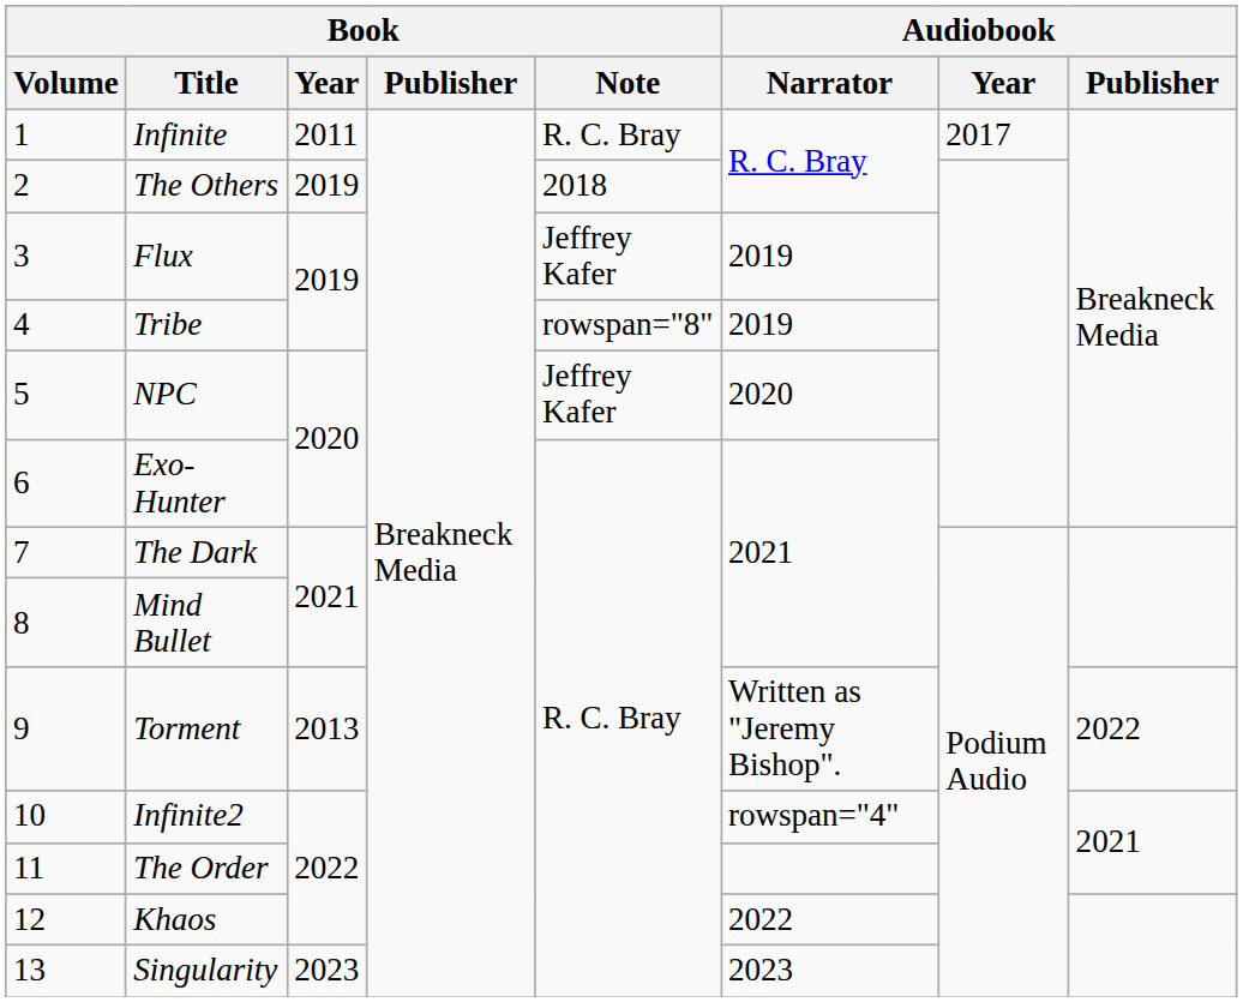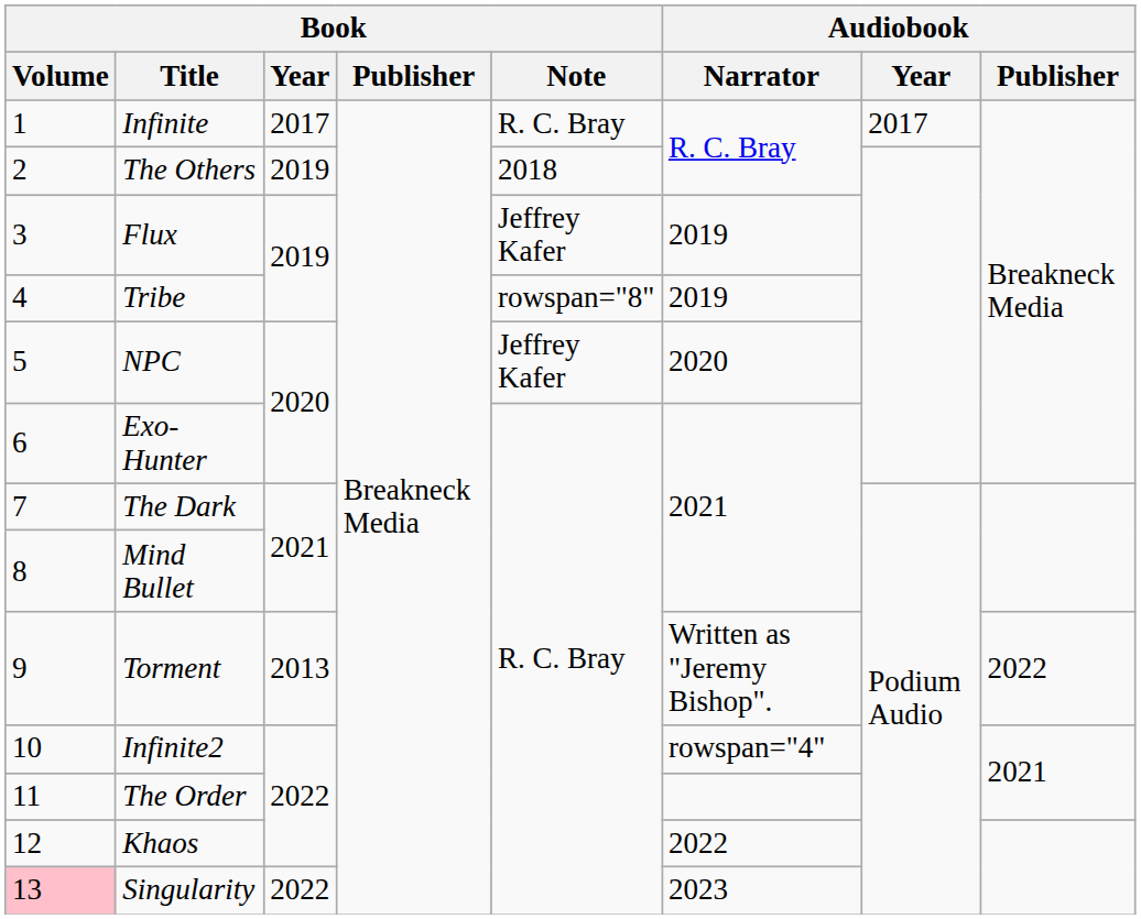Infinite | Book / Year: 2011 -> 2017
Singularity | Book / Volume: no background -> pink background
Singularity | Book / Year: 2023 -> 2022
